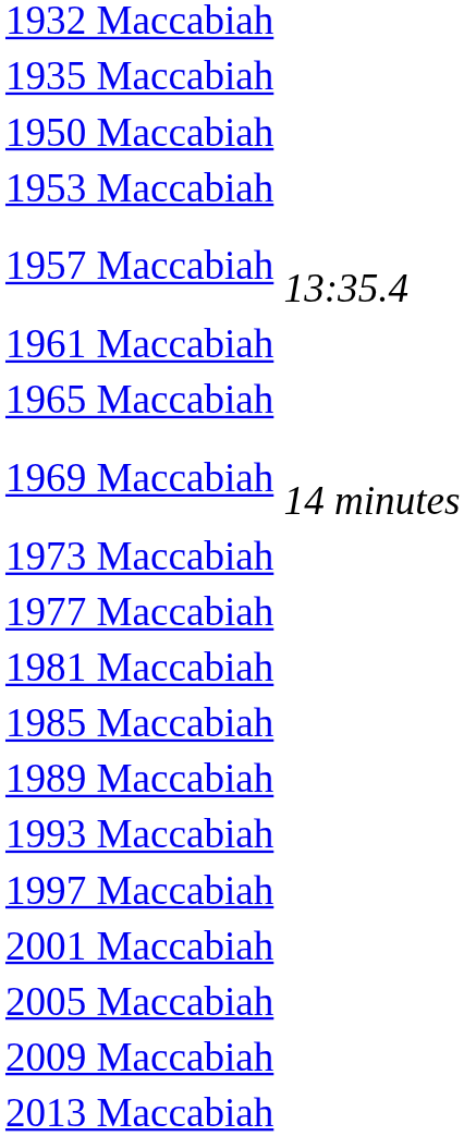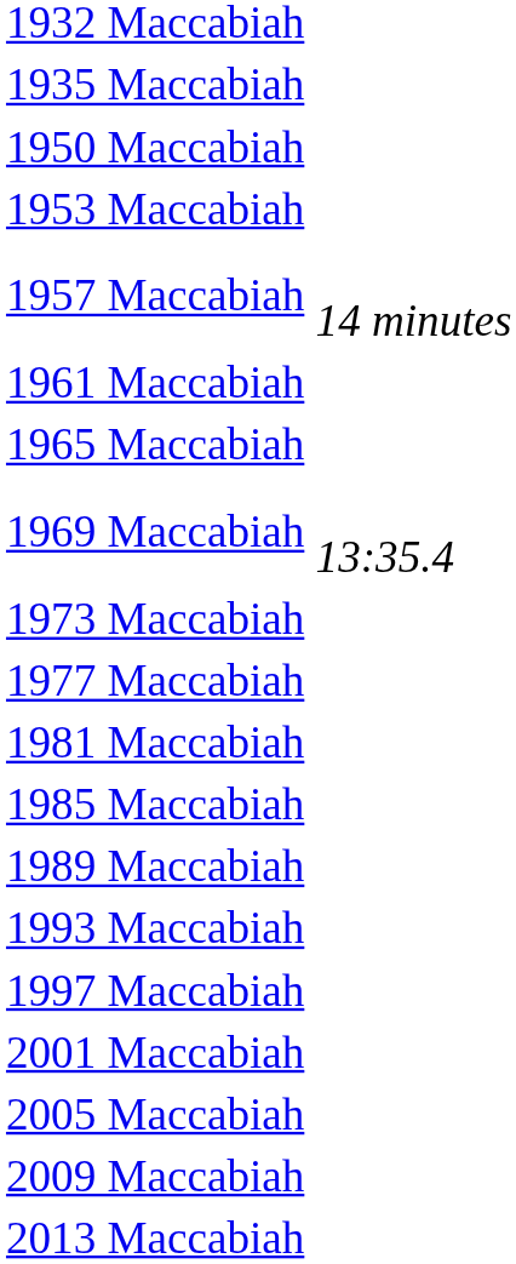1957 Maccabiah | column 2: 13:35.4 -> 14 minutes
1969 Maccabiah | column 2: 14 minutes -> 13:35.4
